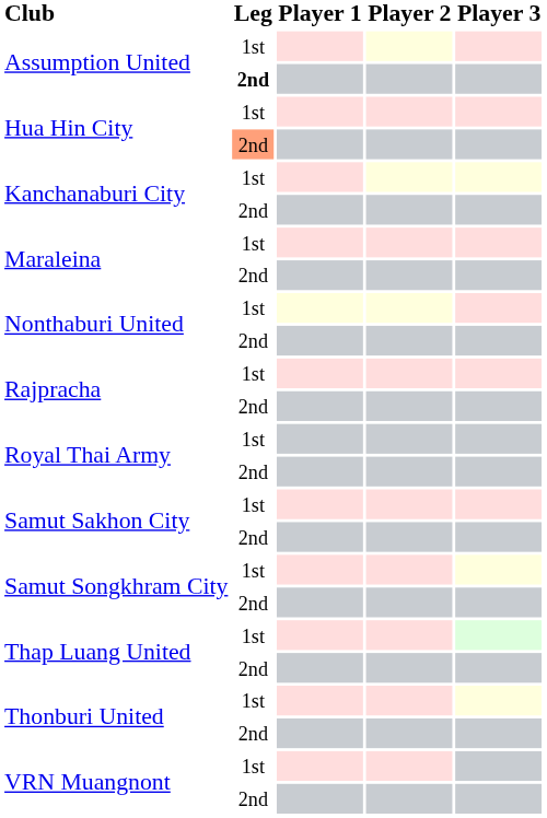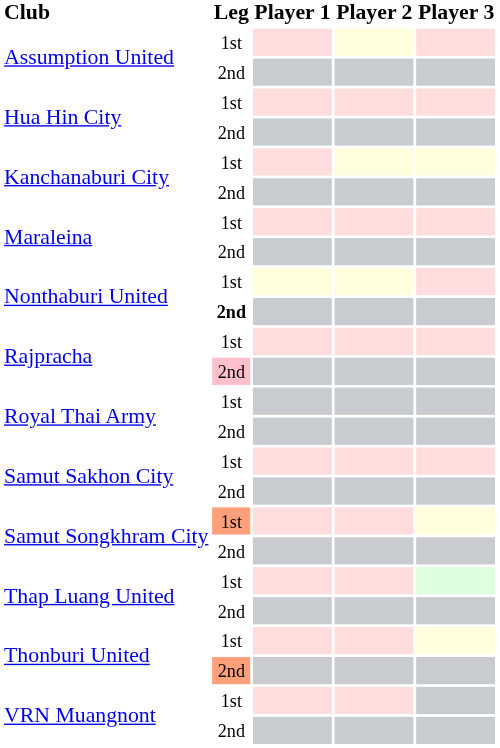Assumption United / 2nd | Leg: bold -> normal
Hua Hin City / 2nd | Leg: lightsalmon background -> no background
Nonthaburi United / 2nd | Leg: normal -> bold
Rajpracha / 2nd | Leg: no background -> pink background
Samut Songkhram City / 1st | Leg: no background -> lightsalmon background
Thonburi United / 2nd | Leg: no background -> lightsalmon background
